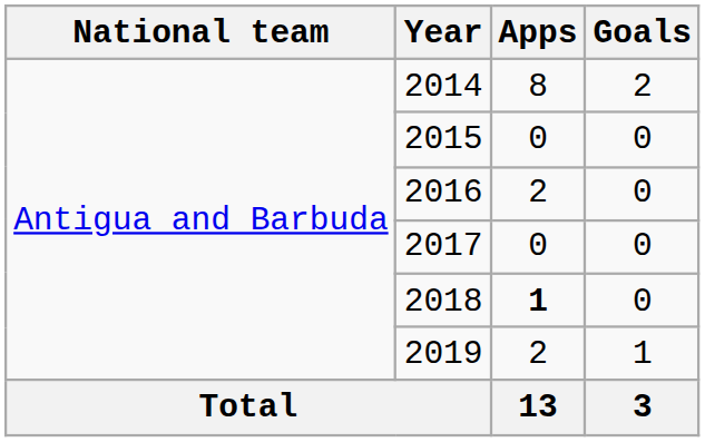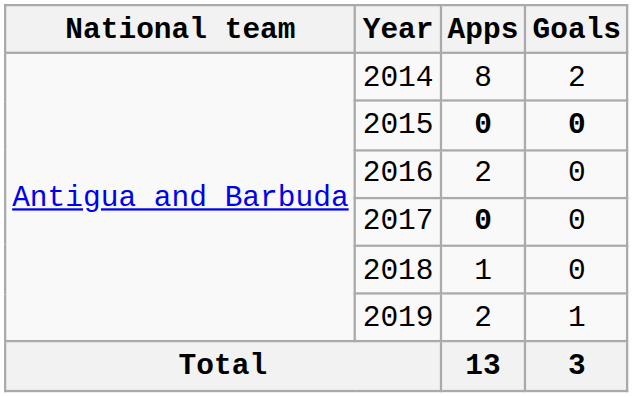2015 | Apps: normal -> bold
2015 | Goals: normal -> bold
2017 | Apps: normal -> bold
2018 | Apps: bold -> normal
